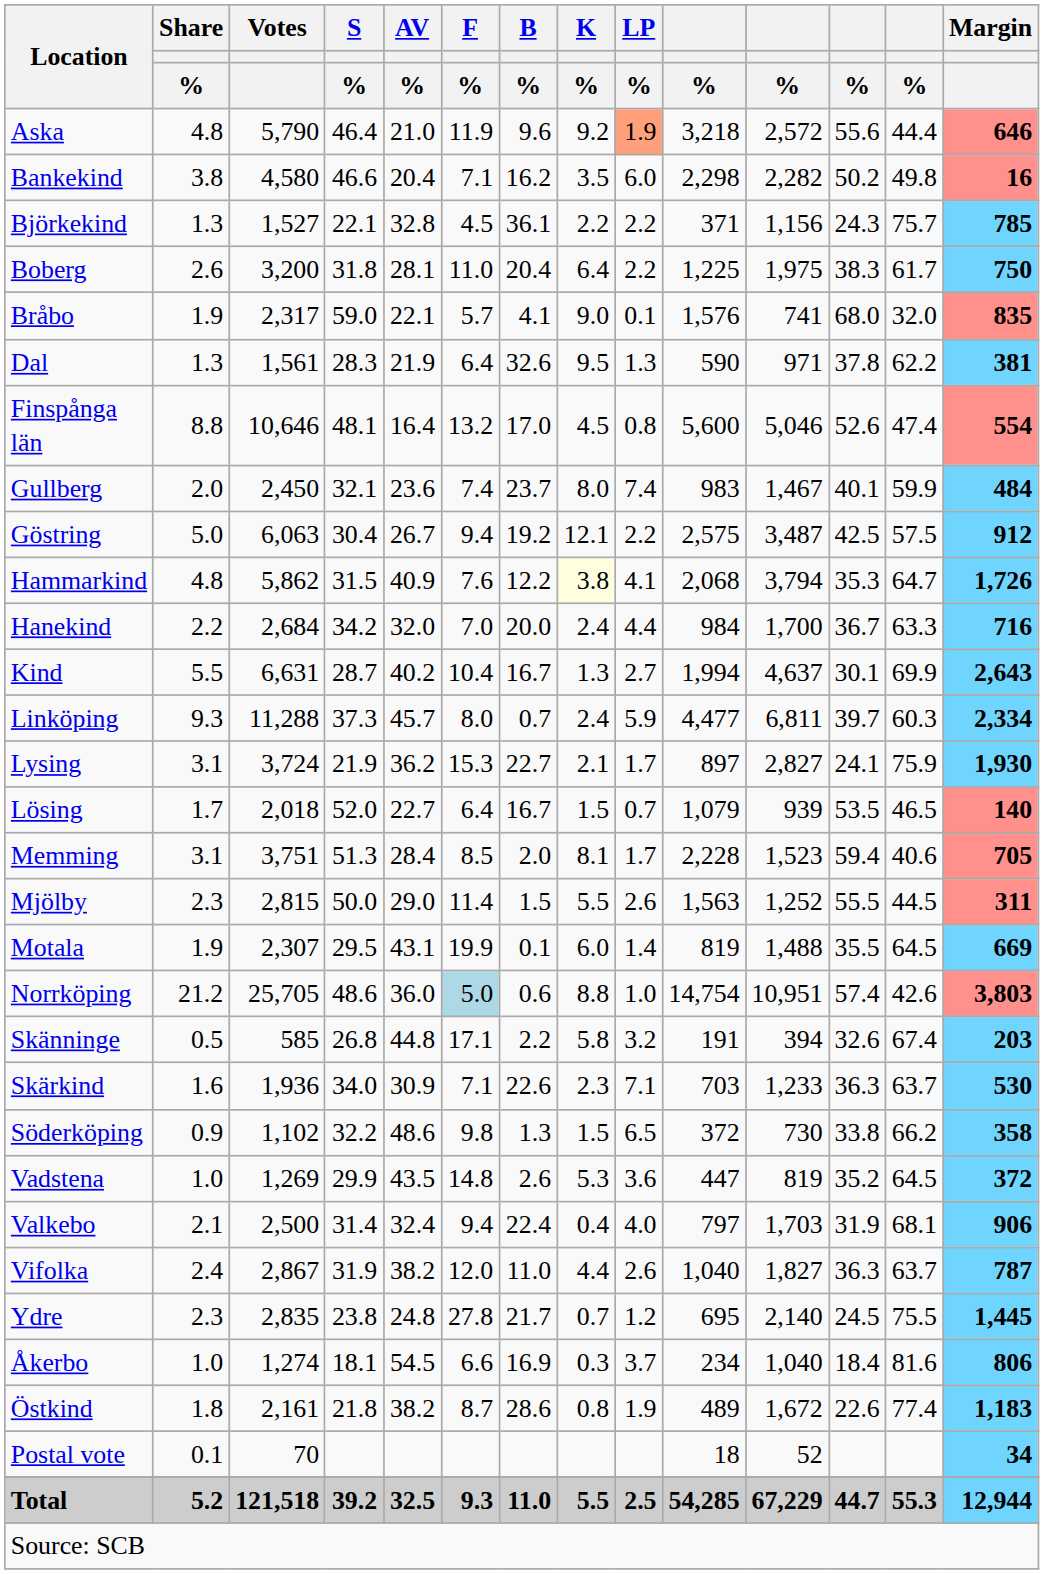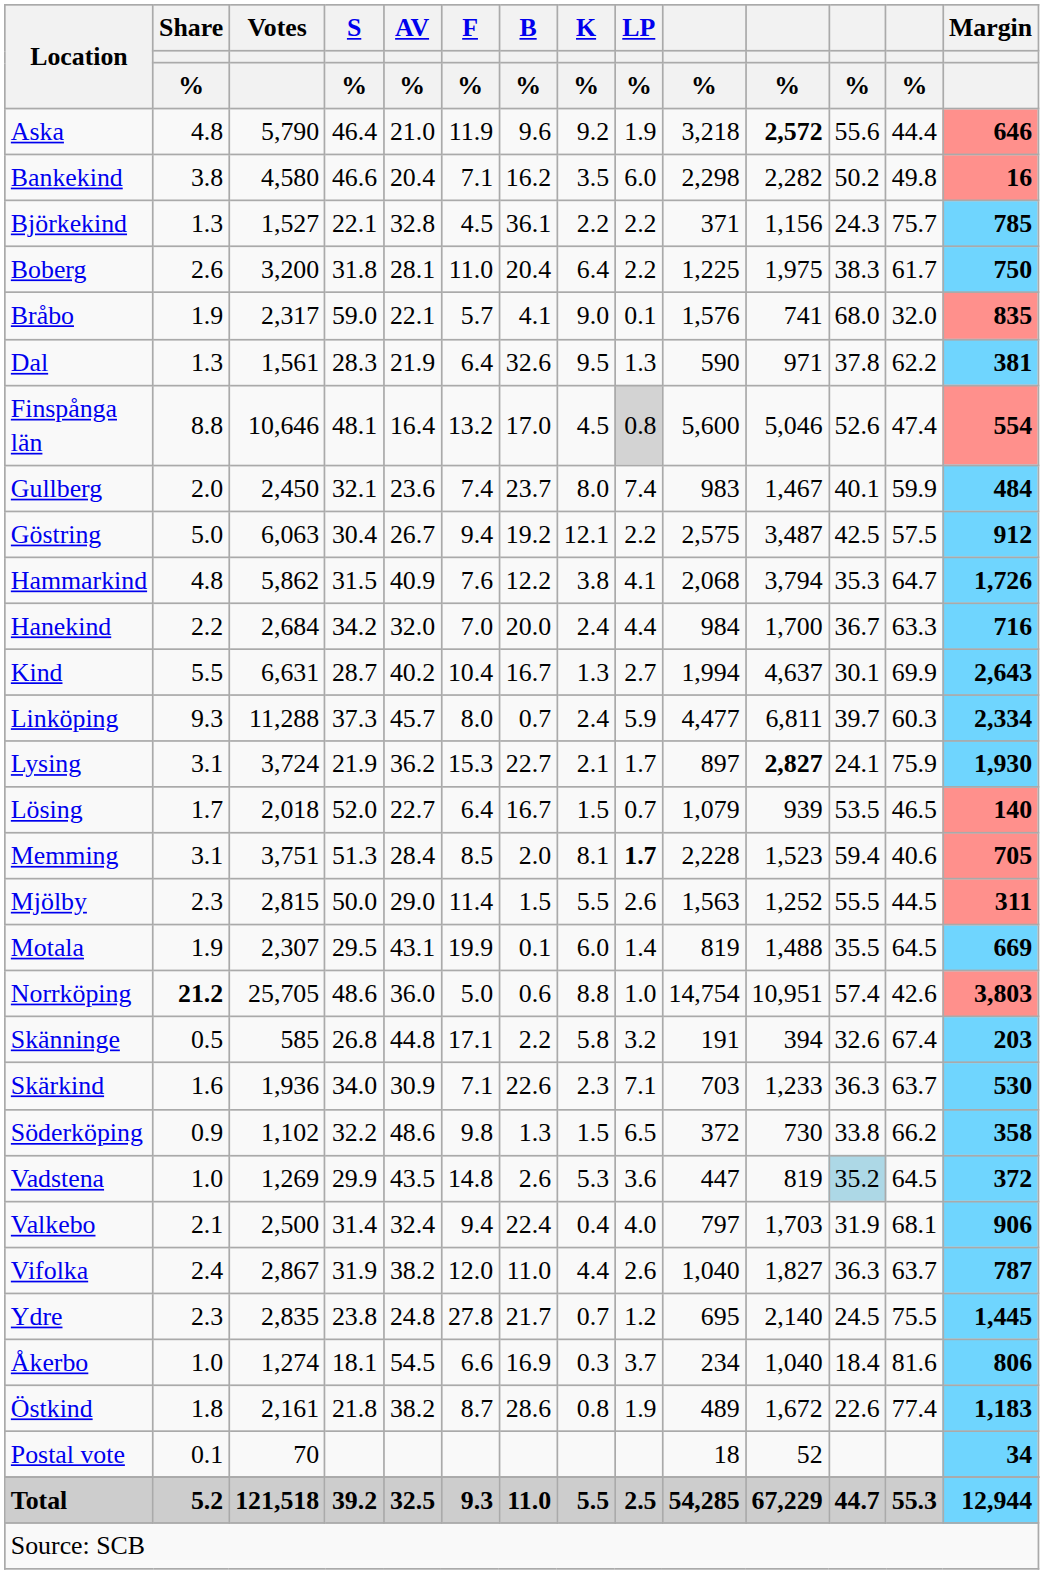Aska | LP / %: lightsalmon background -> no background
Aska | column 11: normal -> bold
Finspånga län | LP / %: no background -> lightgrey background
Hammarkind | K / %: lightyellow background -> no background
Lysing | column 11: normal -> bold
Memming | LP / %: normal -> bold
Norrköping | Share / %: normal -> bold
Norrköping | F / %: lightblue background -> no background
Vadstena | column 12: no background -> lightblue background
